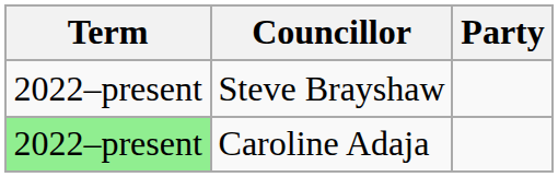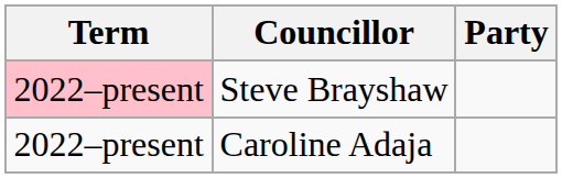Steve Brayshaw | Term: no background -> pink background
Caroline Adaja | Term: lightgreen background -> no background
